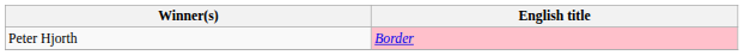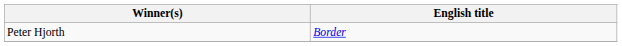Peter Hjorth | English title: pink background -> no background
